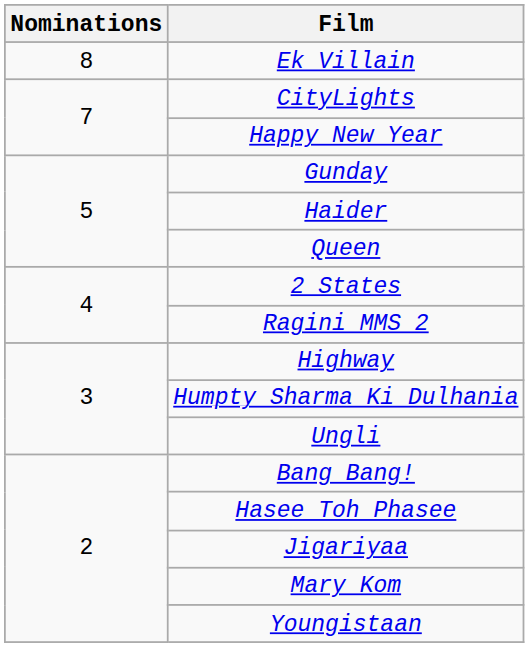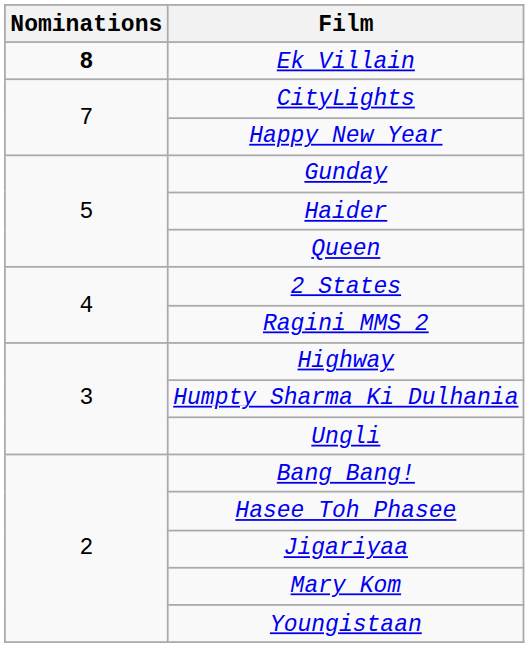Ek Villain | Nominations: normal -> bold
